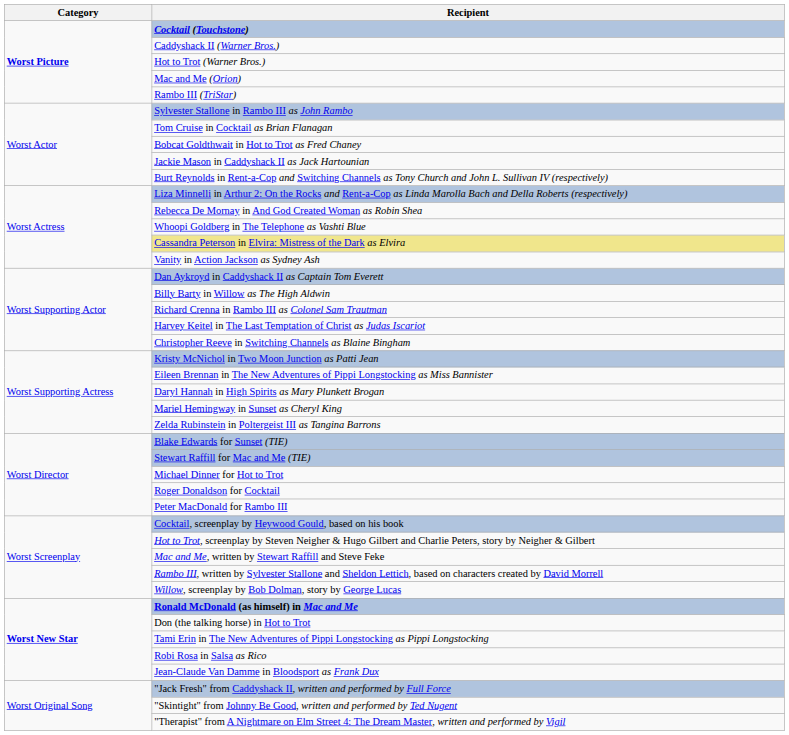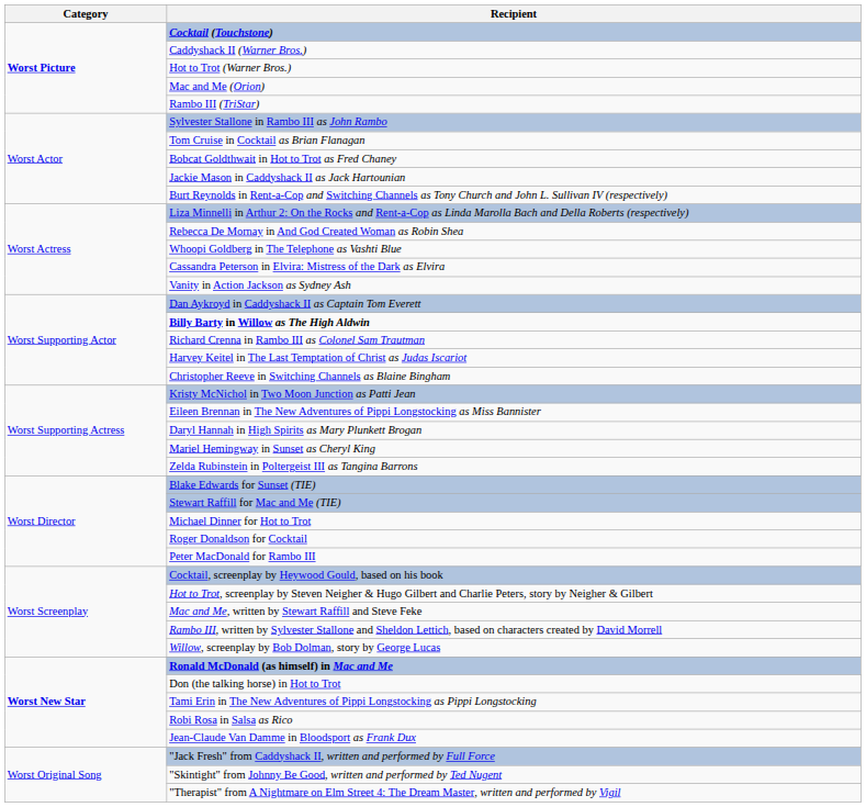Cassandra Peterson in Elvira: Mistress of the Dark as Elvira | Recipient: khaki background -> no background
Billy Barty in Willow as The High Aldwin | Recipient: normal -> bold
